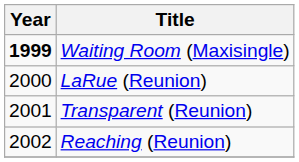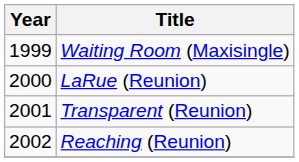Waiting Room (Maxisingle) | Year: bold -> normal
